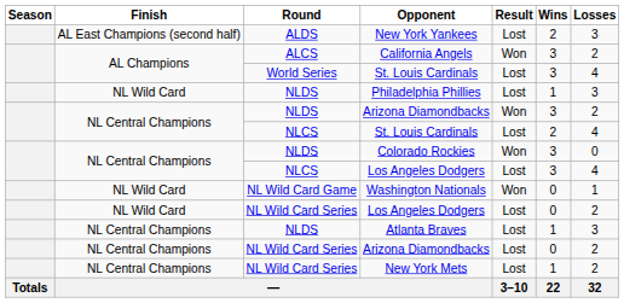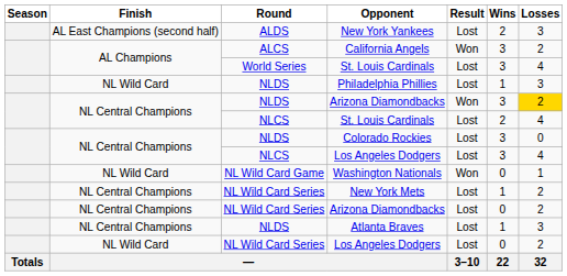NLDS / Arizona Diamondbacks | Losses: no background -> gold background
Colorado Rockies | Result: Won -> Lost
rows swapped: NL Wild Card Series / Los Angeles Dodgers <-> New York Mets
rows swapped: Atlanta Braves <-> NL Wild Card Series / Arizona Diamondbacks
